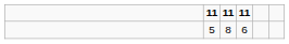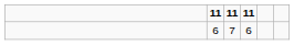row 2 | column 2: 5 -> 6
row 2 | column 3: 8 -> 7
